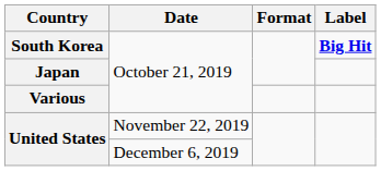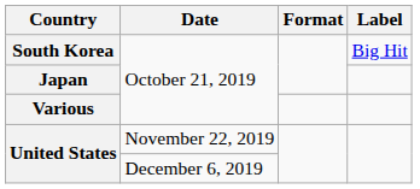South Korea | Label: bold -> normal
